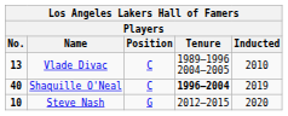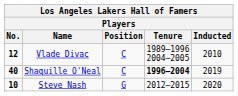Vlade Divac | No.: 13 -> 12
